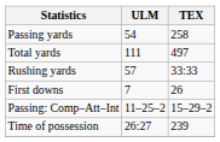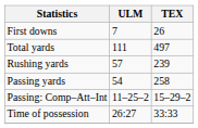rows swapped: First downs <-> Passing yards
Rushing yards | TEX: 33:33 -> 239
Time of possession | TEX: 239 -> 33:33
